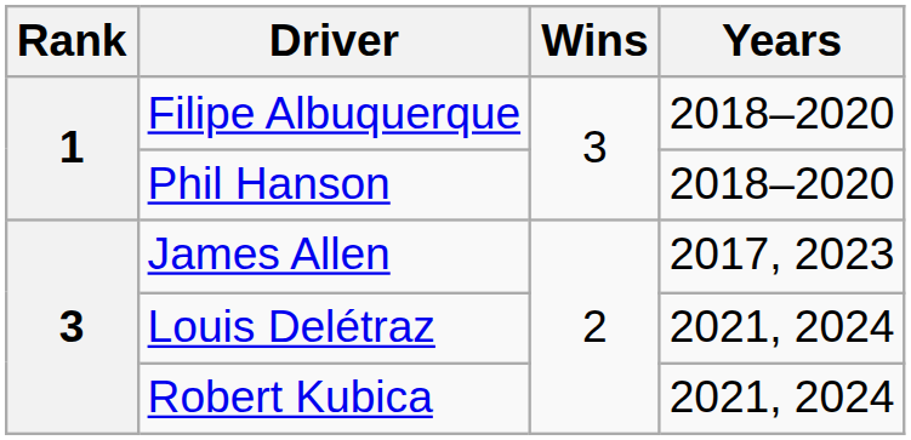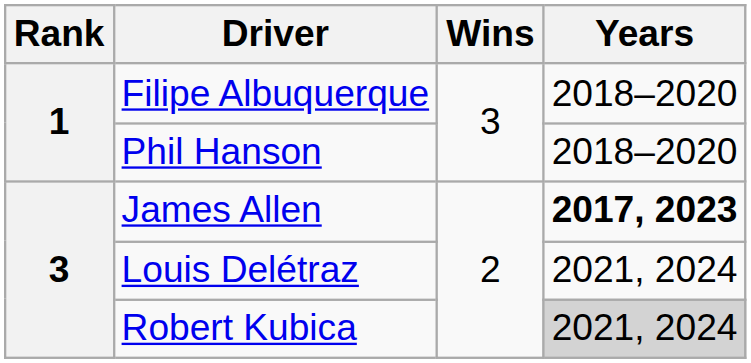James Allen | Years: normal -> bold
Robert Kubica | Years: no background -> lightgrey background
